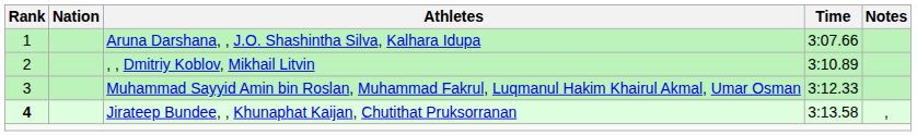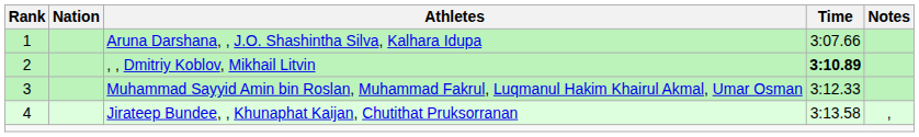, , Dmitriy Koblov, Mikhail Litvin | Time: normal -> bold
Jirateep Bundee, , Khunaphat Kaijan, Chutithat Pruksorranan | Rank: bold -> normal
